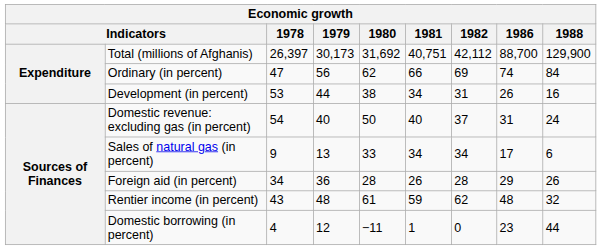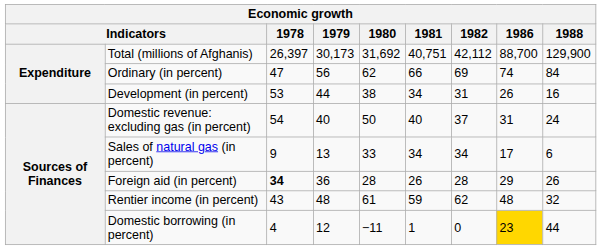Foreign aid (in percent) | 1978: normal -> bold
Domestic borrowing (in percent) | 1986: no background -> gold background
